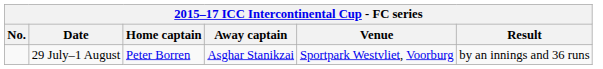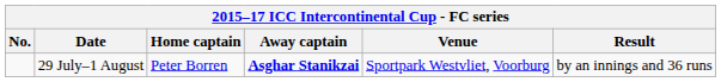29 July–1 August | Away captain: normal -> bold
